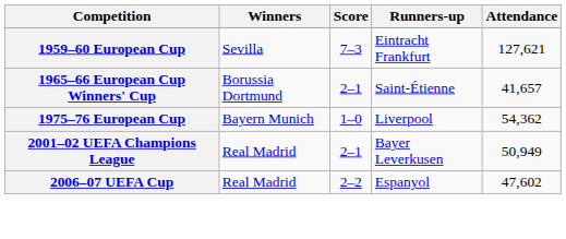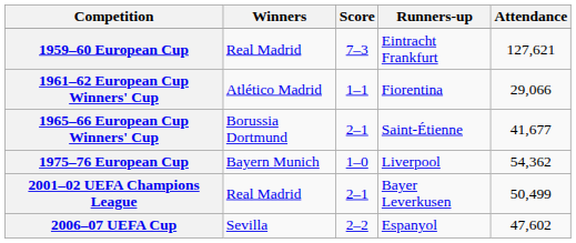1959–60 European Cup | Winners: Sevilla -> Real Madrid
+ row: 1961–62 European Cup Winners' Cup | Atlético Madrid | 1–1 | Fiorentina | 29,066
1965–66 European Cup Winners' Cup | Attendance: 41,657 -> 41,677
2001–02 UEFA Champions League | Attendance: 50,949 -> 50,499
2006–07 UEFA Cup | Winners: Real Madrid -> Sevilla
